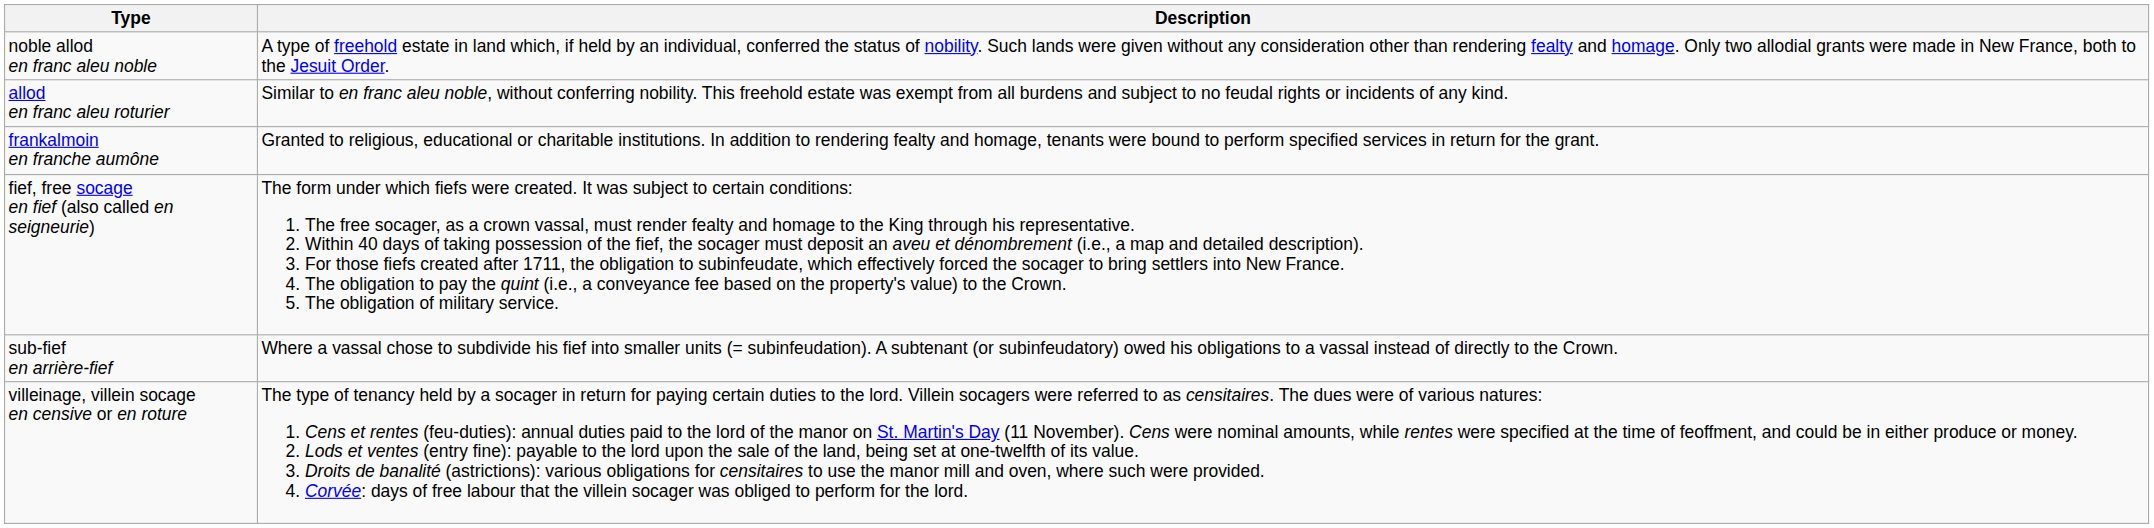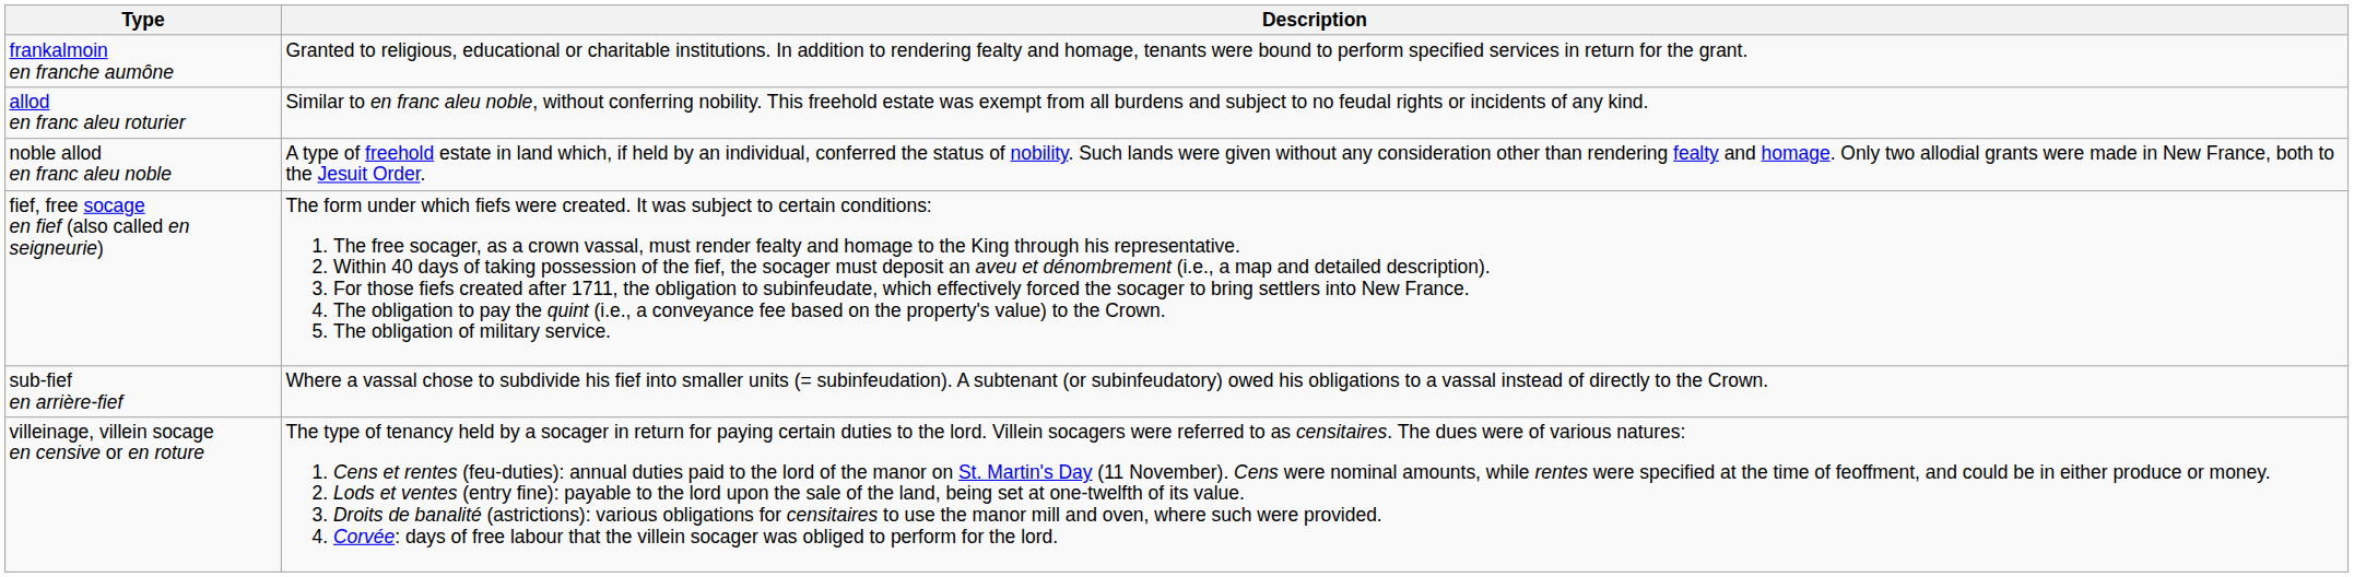rows swapped: noble allod en franc aleu noble <-> frankalmoin en franche aumône
